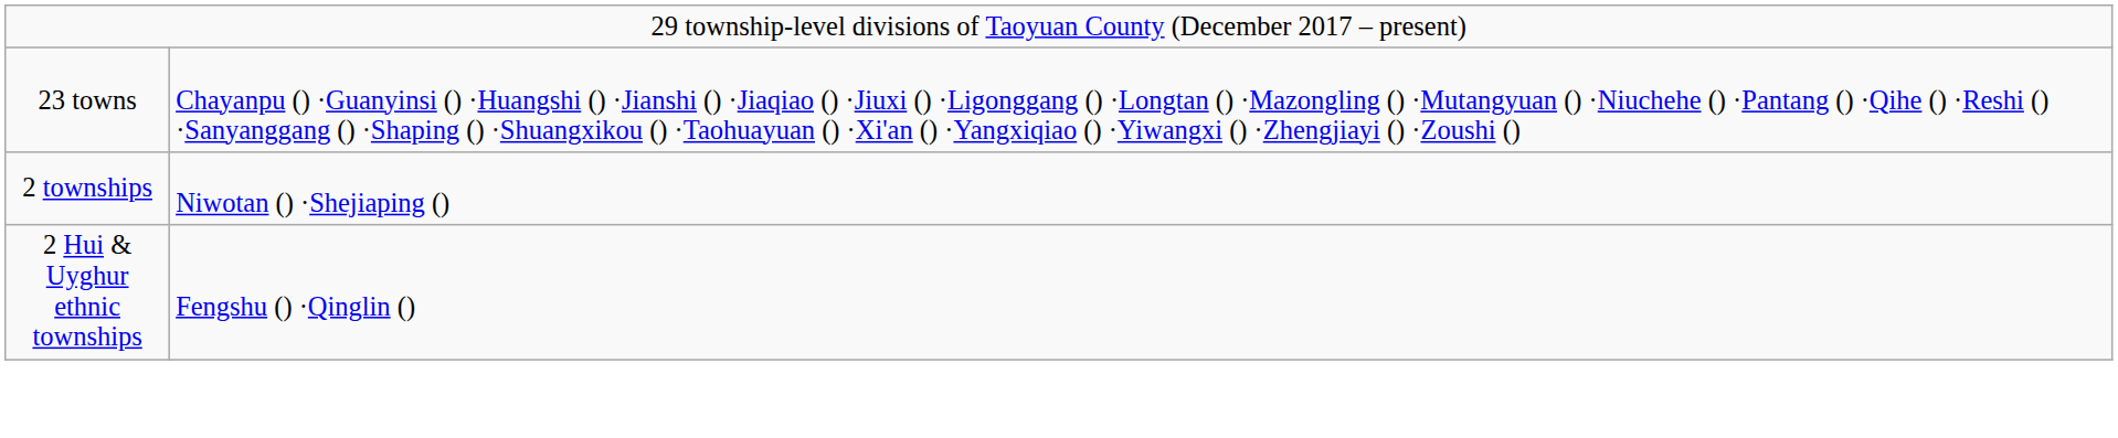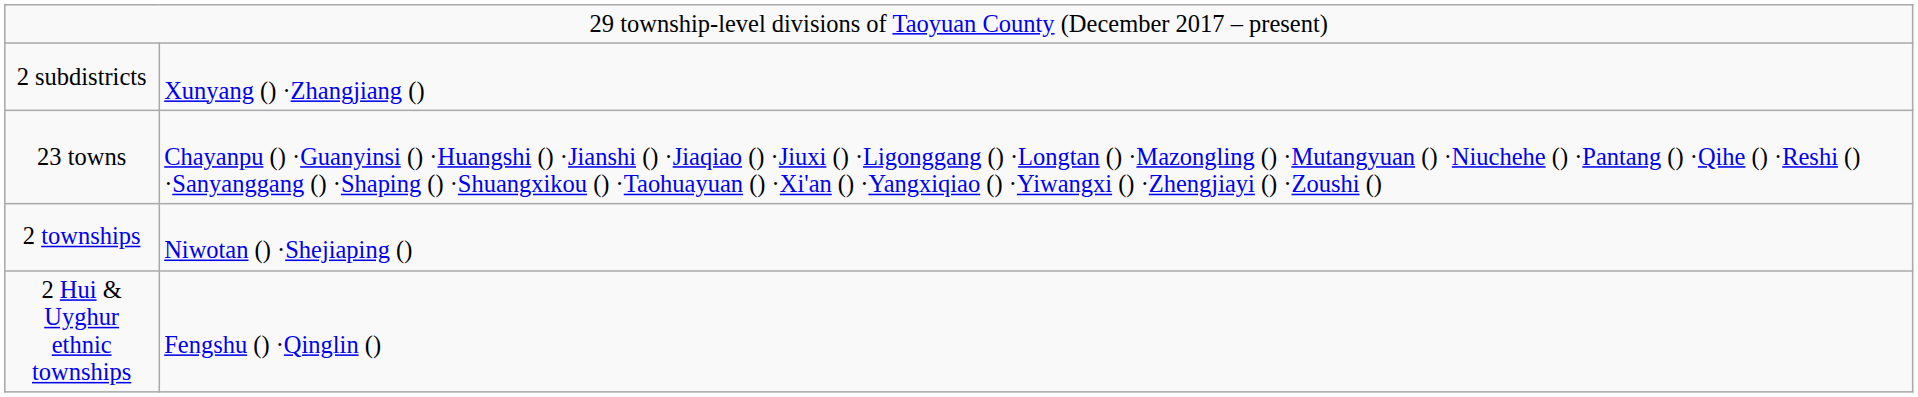+ row: 2 subdistricts | Xunyang () ·Zhangjiang ()
